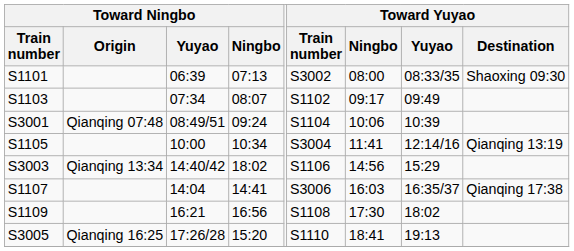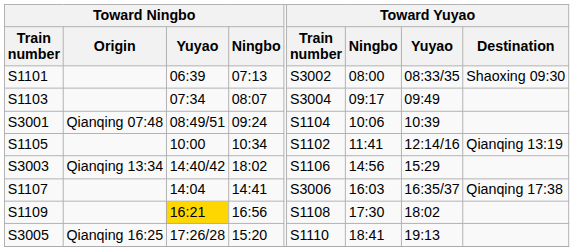S1103 | Toward Yuyao / Train number: S1102 -> S3004
S1105 | Toward Yuyao / Train number: S3004 -> S1102
S1109 | Toward Ningbo / Yuyao: no background -> gold background
